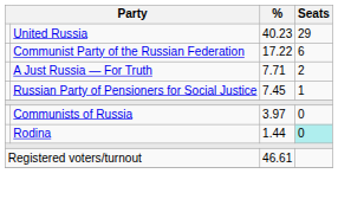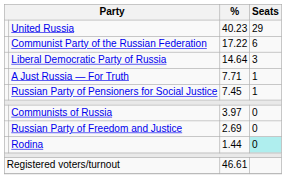+ row: Liberal Democratic Party of Russia | 14.64 | 3
A Just Russia — For Truth | Seats: 2 -> 1
+ row: Russian Party of Freedom and Justice | 2.69 | 0
